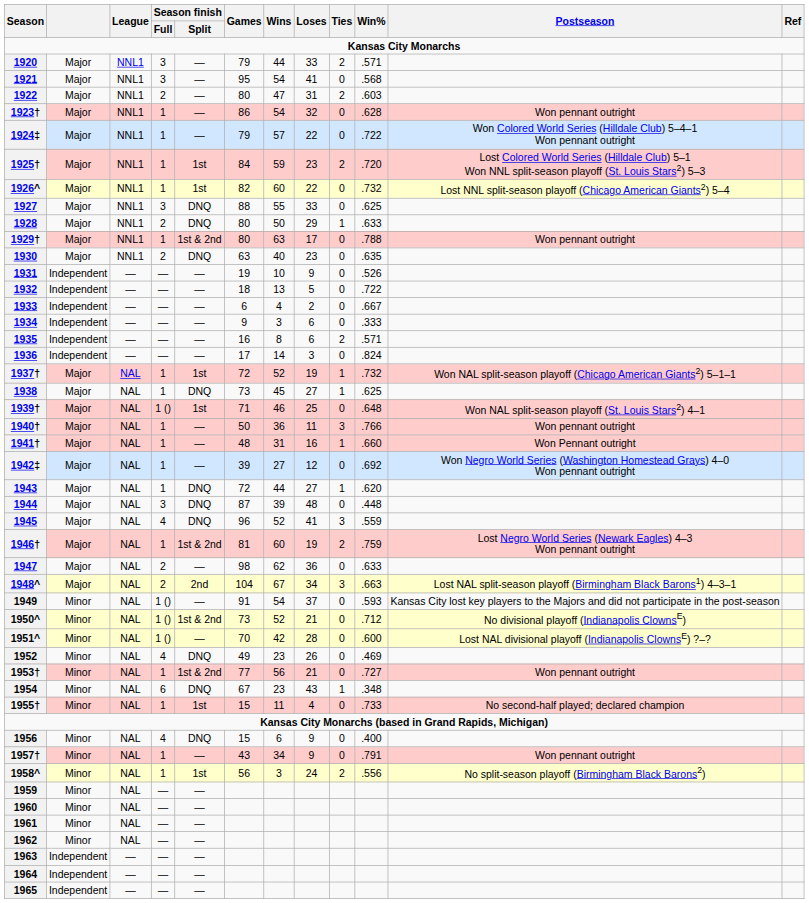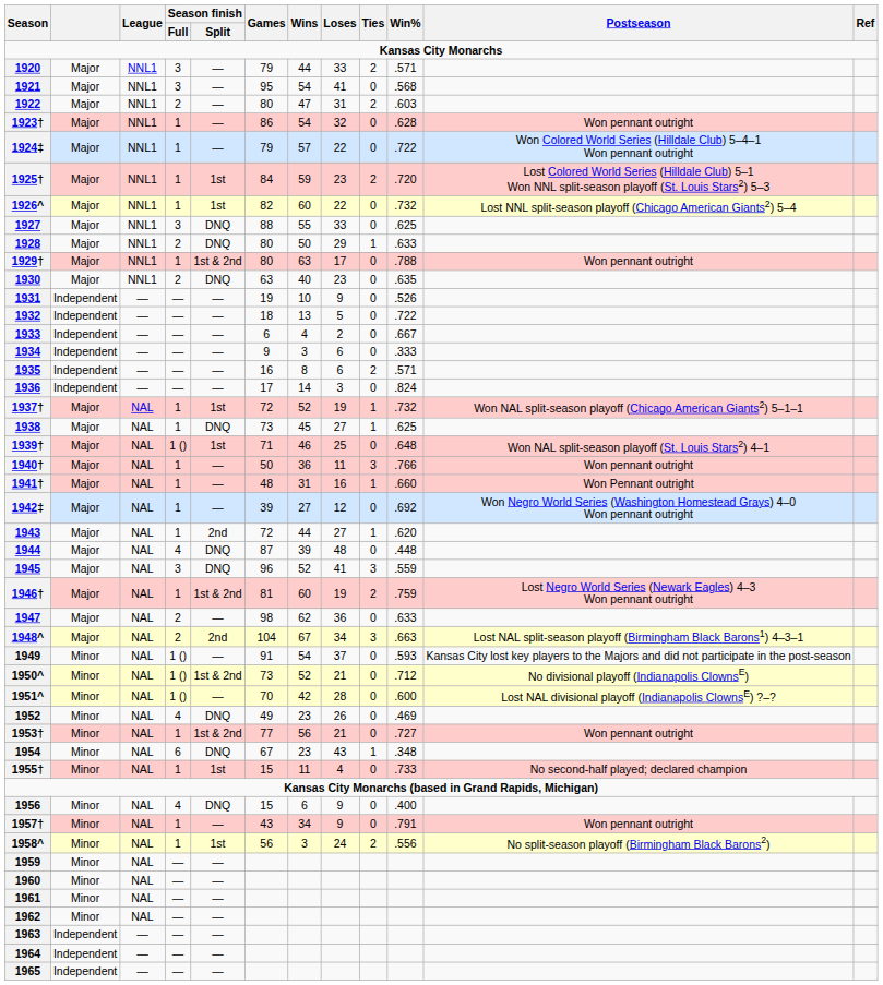1943 | Season finish / Split: DNQ -> 2nd
1944 | Season finish / Full: 3 -> 4
1945 | Season finish / Full: 4 -> 3
